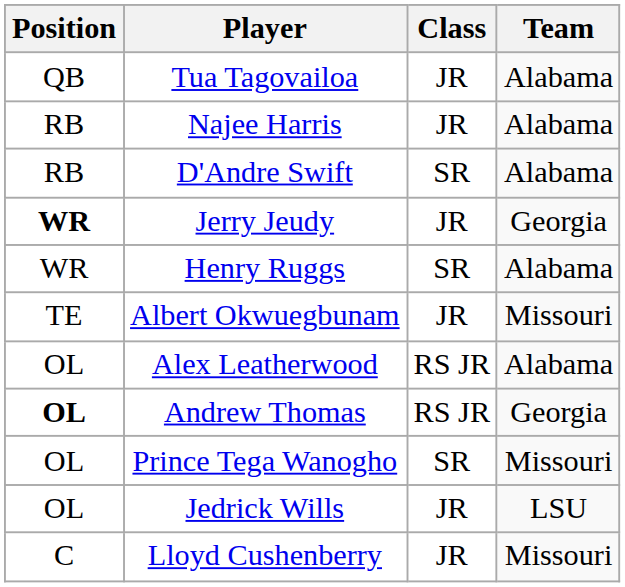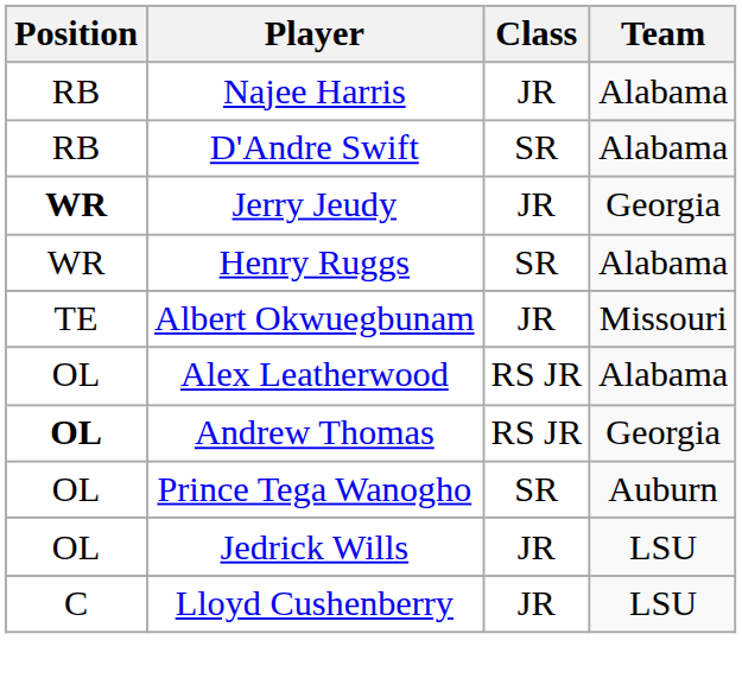- row: QB | Tua Tagovailoa | JR | Alabama
Prince Tega Wanogho | Team: Missouri -> Auburn
Lloyd Cushenberry | Team: Missouri -> LSU
